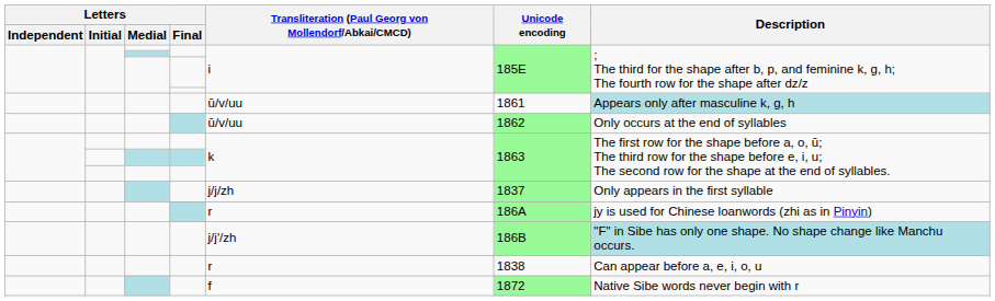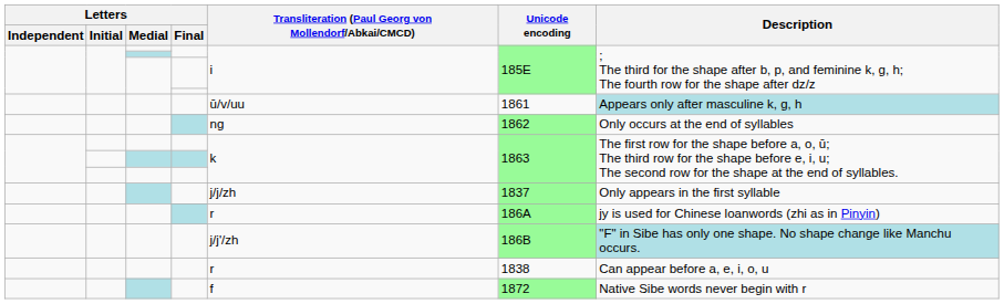row 8 | Transliteration (Paul Georg von Mollendorf/Abkai/CMCD): ū/v/uu -> ng
